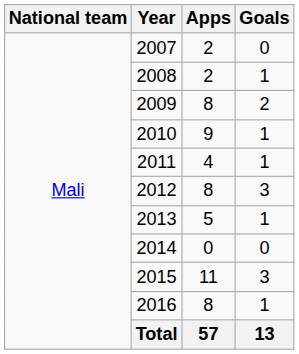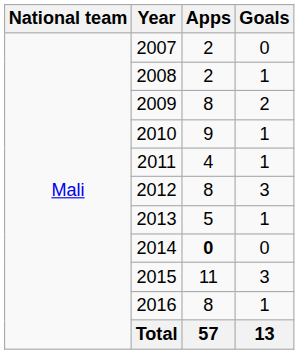2014 | Apps: normal -> bold
